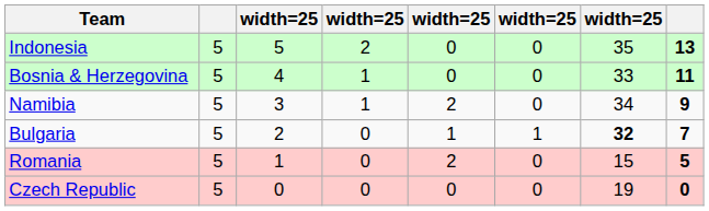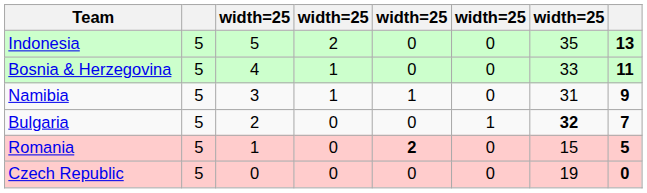Namibia | column 5: 2 -> 1
Namibia | column 7: 34 -> 31
Bulgaria | column 5: 1 -> 0
Romania | column 5: normal -> bold
